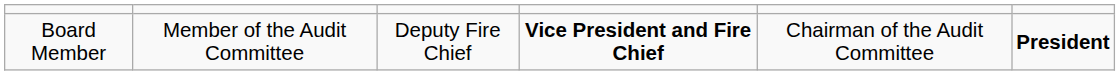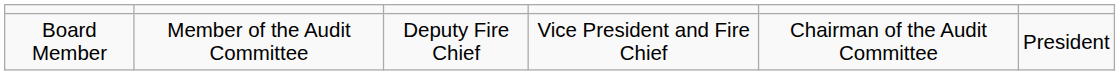Board Member | column 4: bold -> normal
Board Member | column 6: bold -> normal
